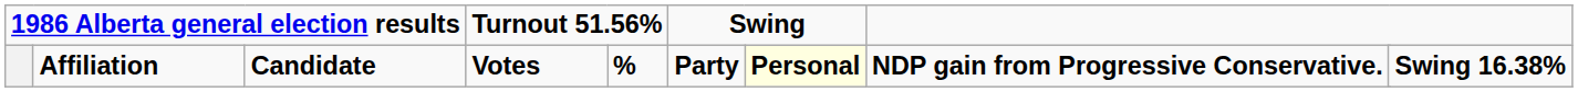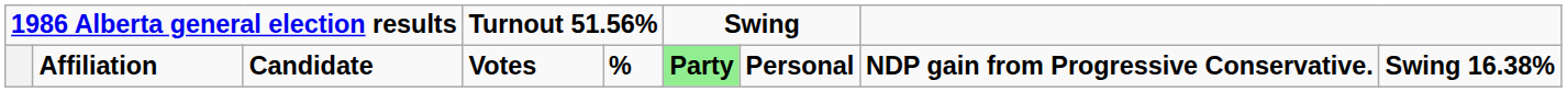Affiliation | column 6: no background -> lightgreen background
Affiliation | column 7: lightyellow background -> no background
